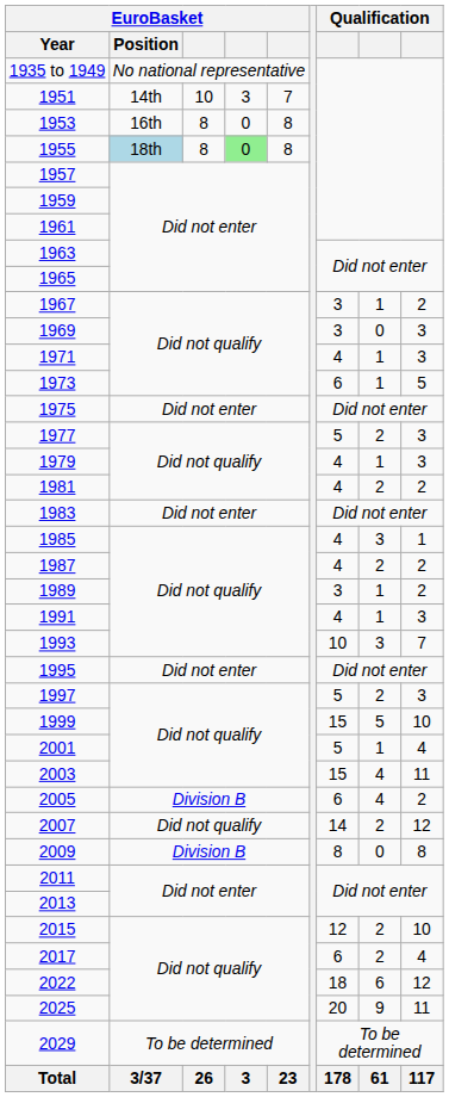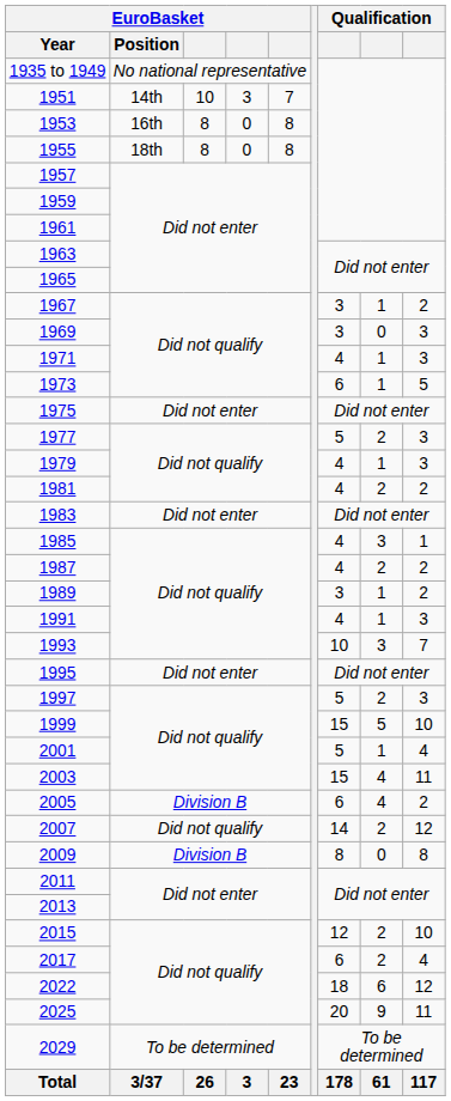1955 | EuroBasket / Position: lightblue background -> no background
1955 | column 4: lightgreen background -> no background
